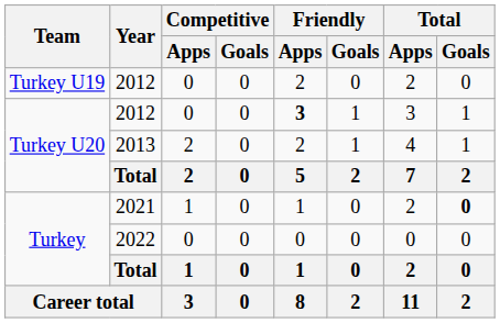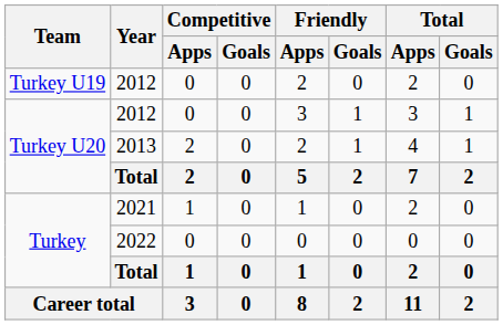Turkey U20 / 2012 | Friendly / Apps: bold -> normal
2021 | Total / Goals: bold -> normal
